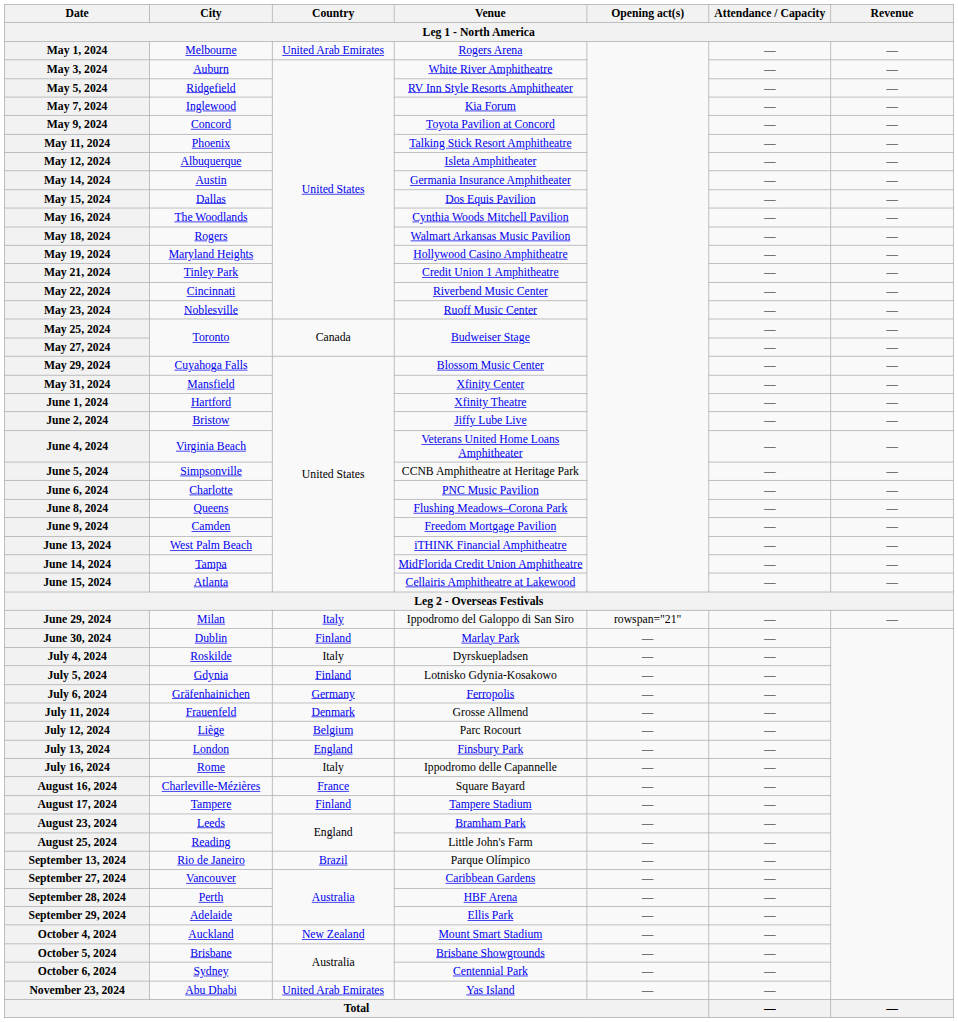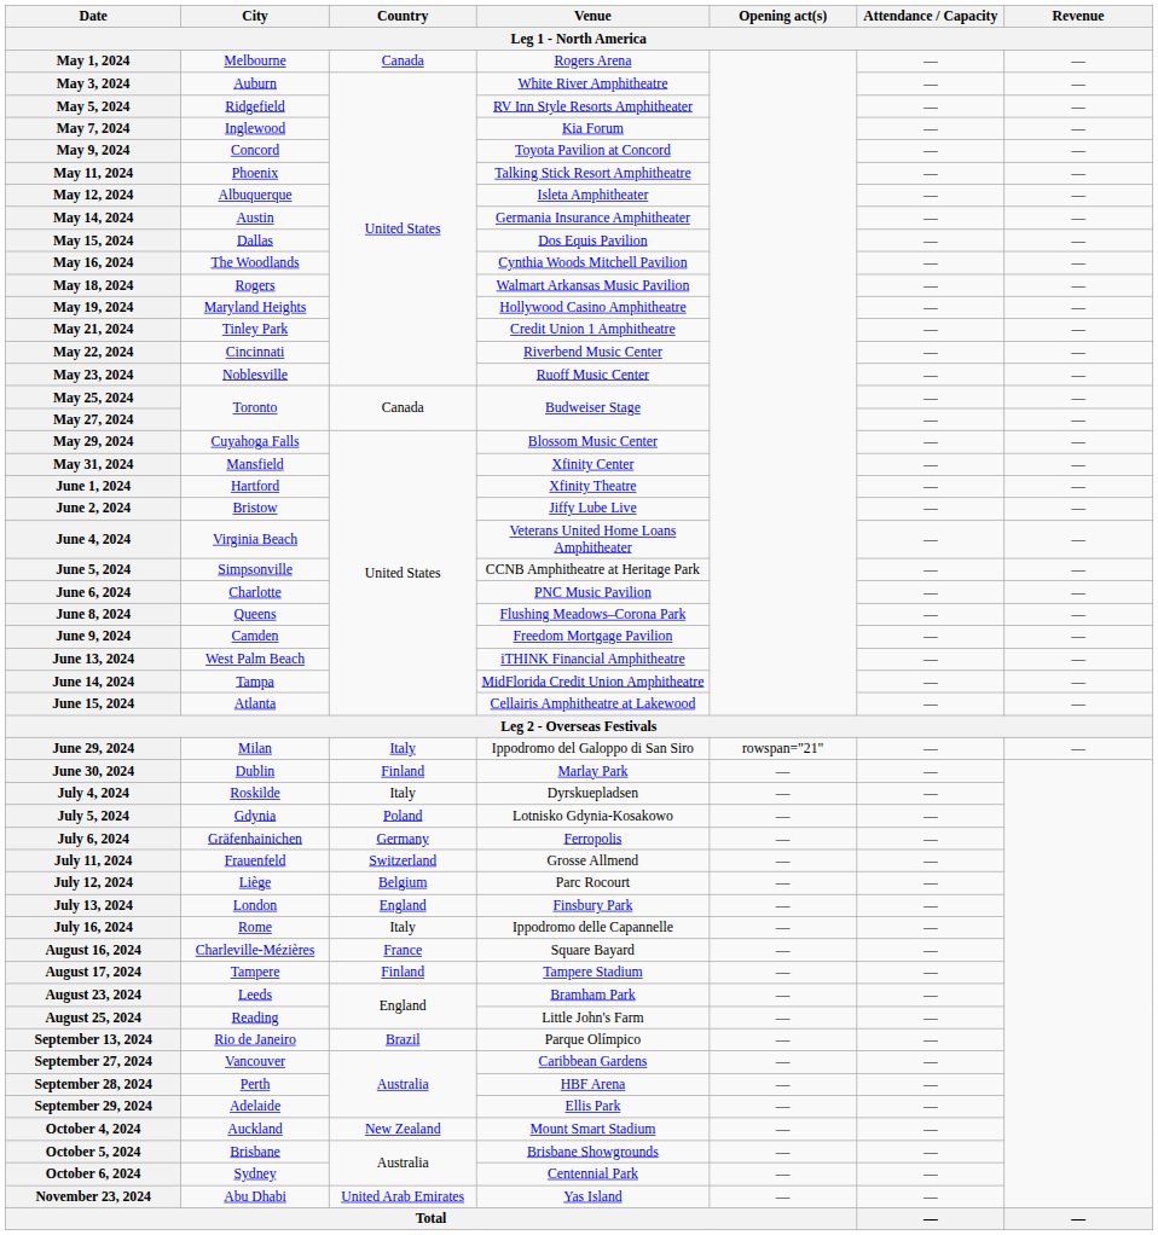May 1, 2024 | Country: United Arab Emirates -> Canada
July 5, 2024 | Country: Finland -> Poland
July 11, 2024 | Country: Denmark -> Switzerland
